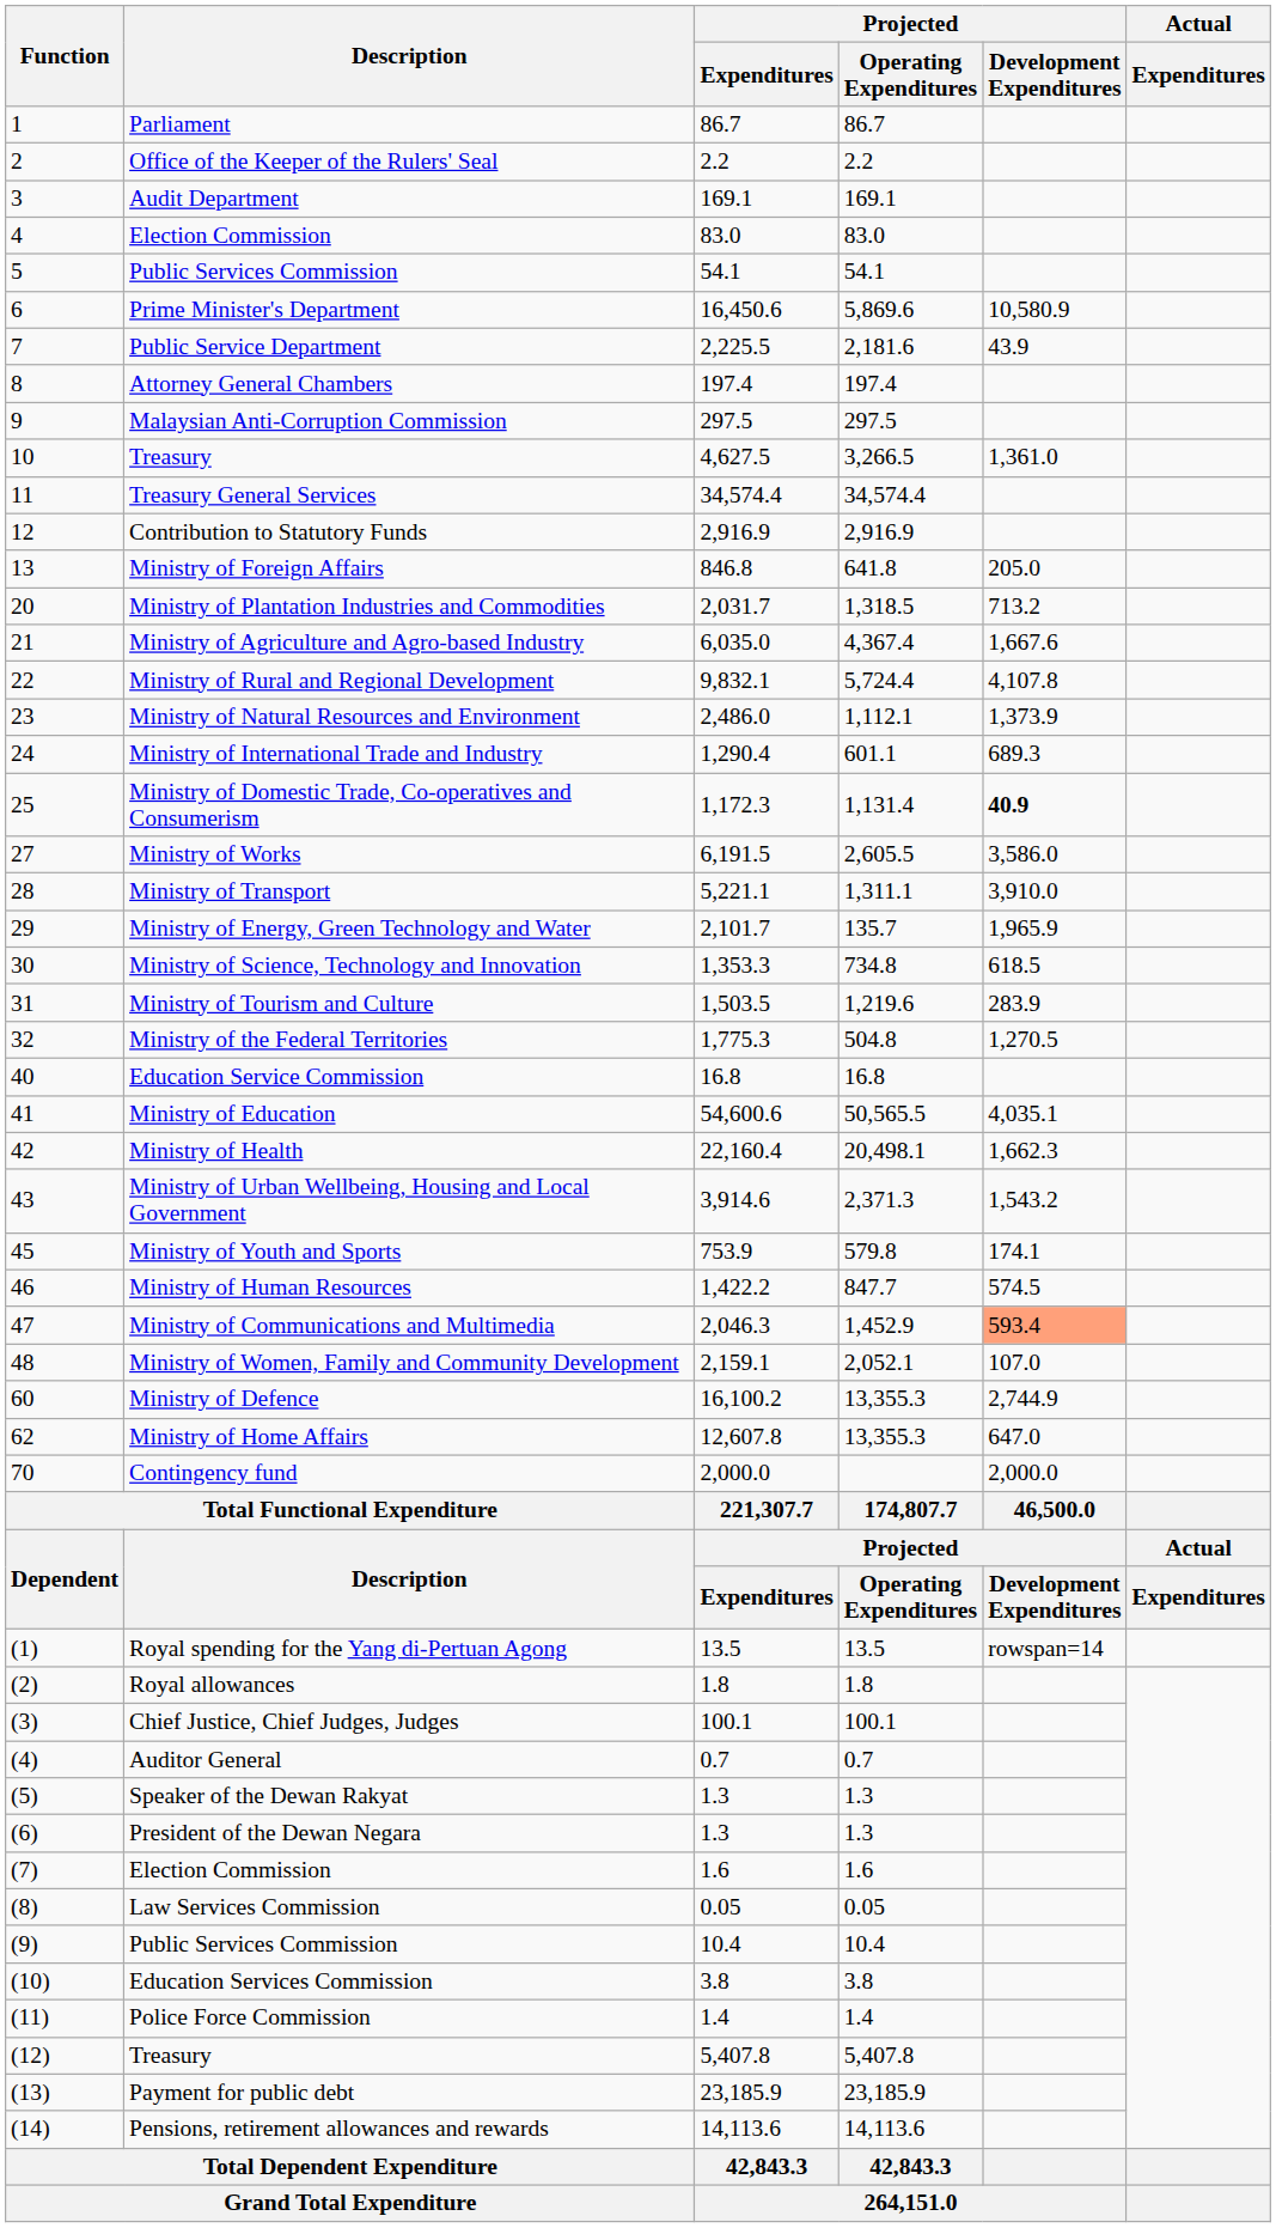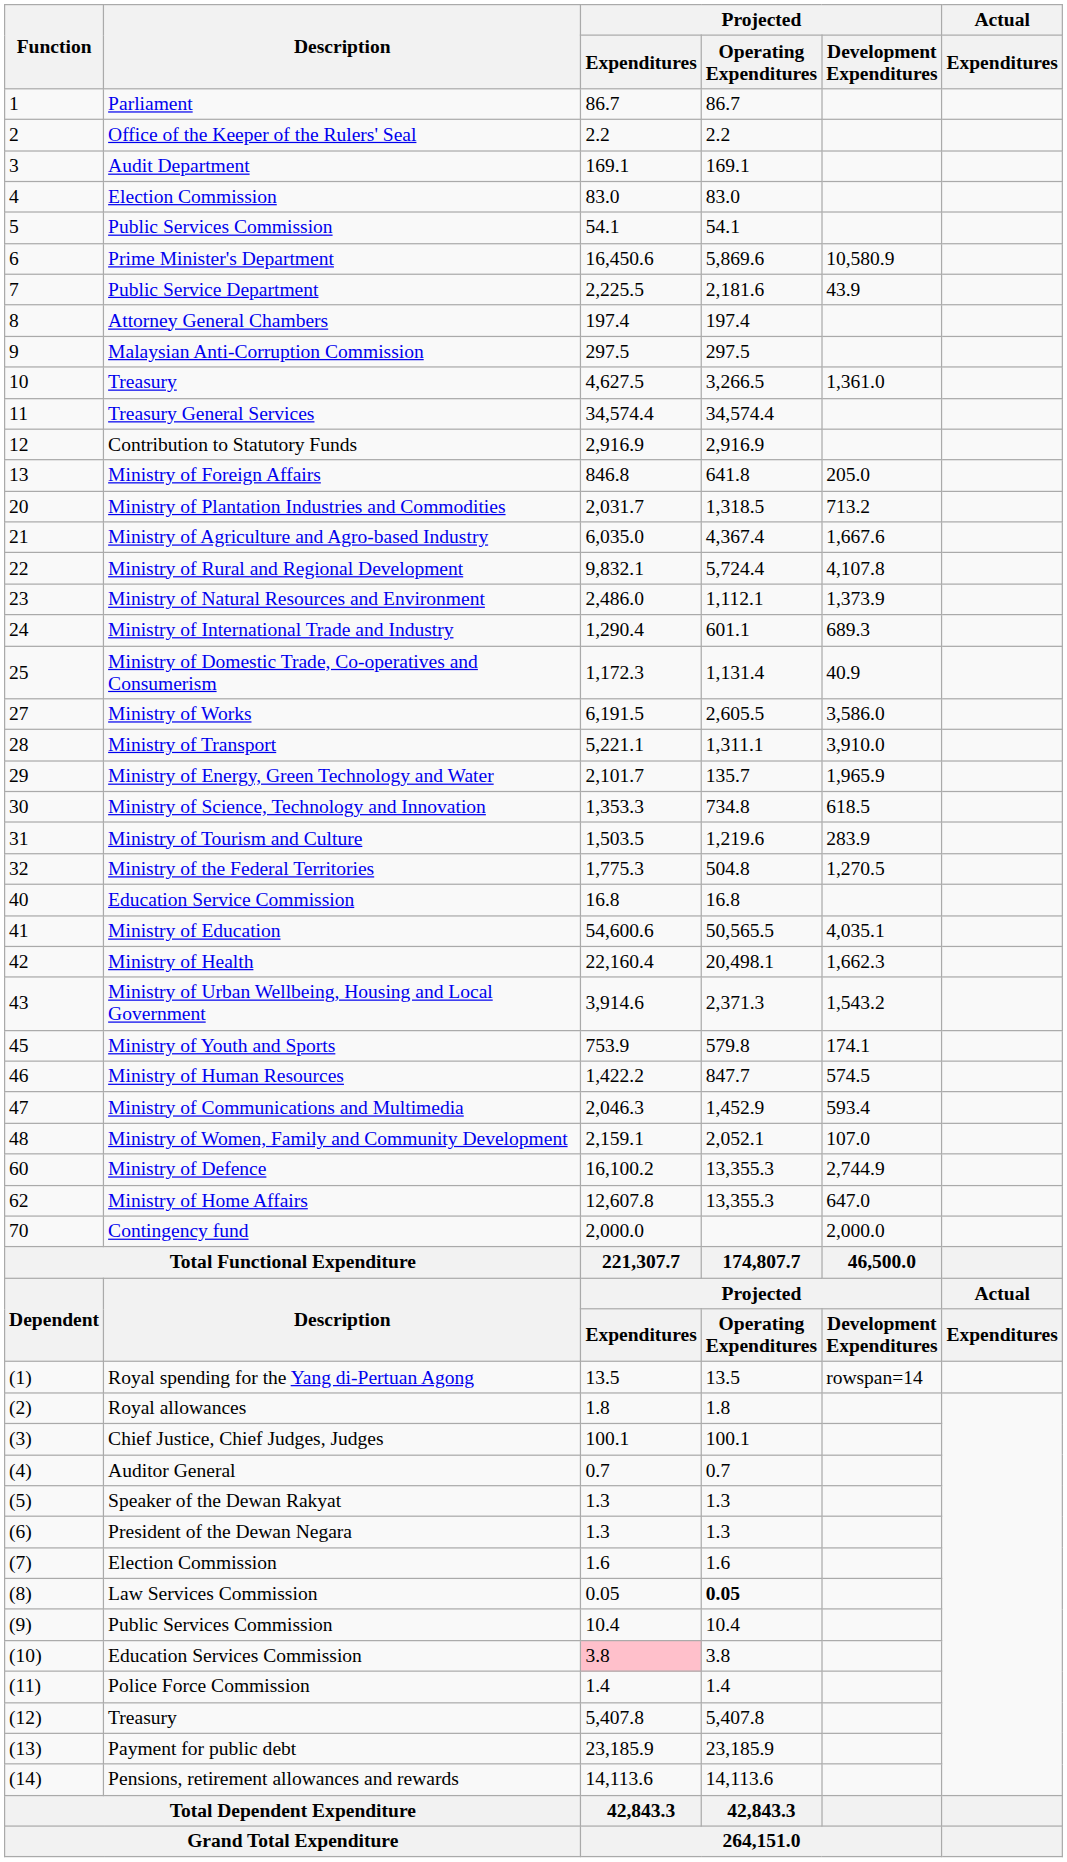Ministry of Domestic Trade, Co-operatives and Consumerism | Projected / Development Expenditures: bold -> normal
Ministry of Communications and Multimedia | Projected / Development Expenditures: lightsalmon background -> no background
Law Services Commission | Projected / Operating Expenditures: normal -> bold
Education Services Commission | Projected / Expenditures: no background -> pink background
